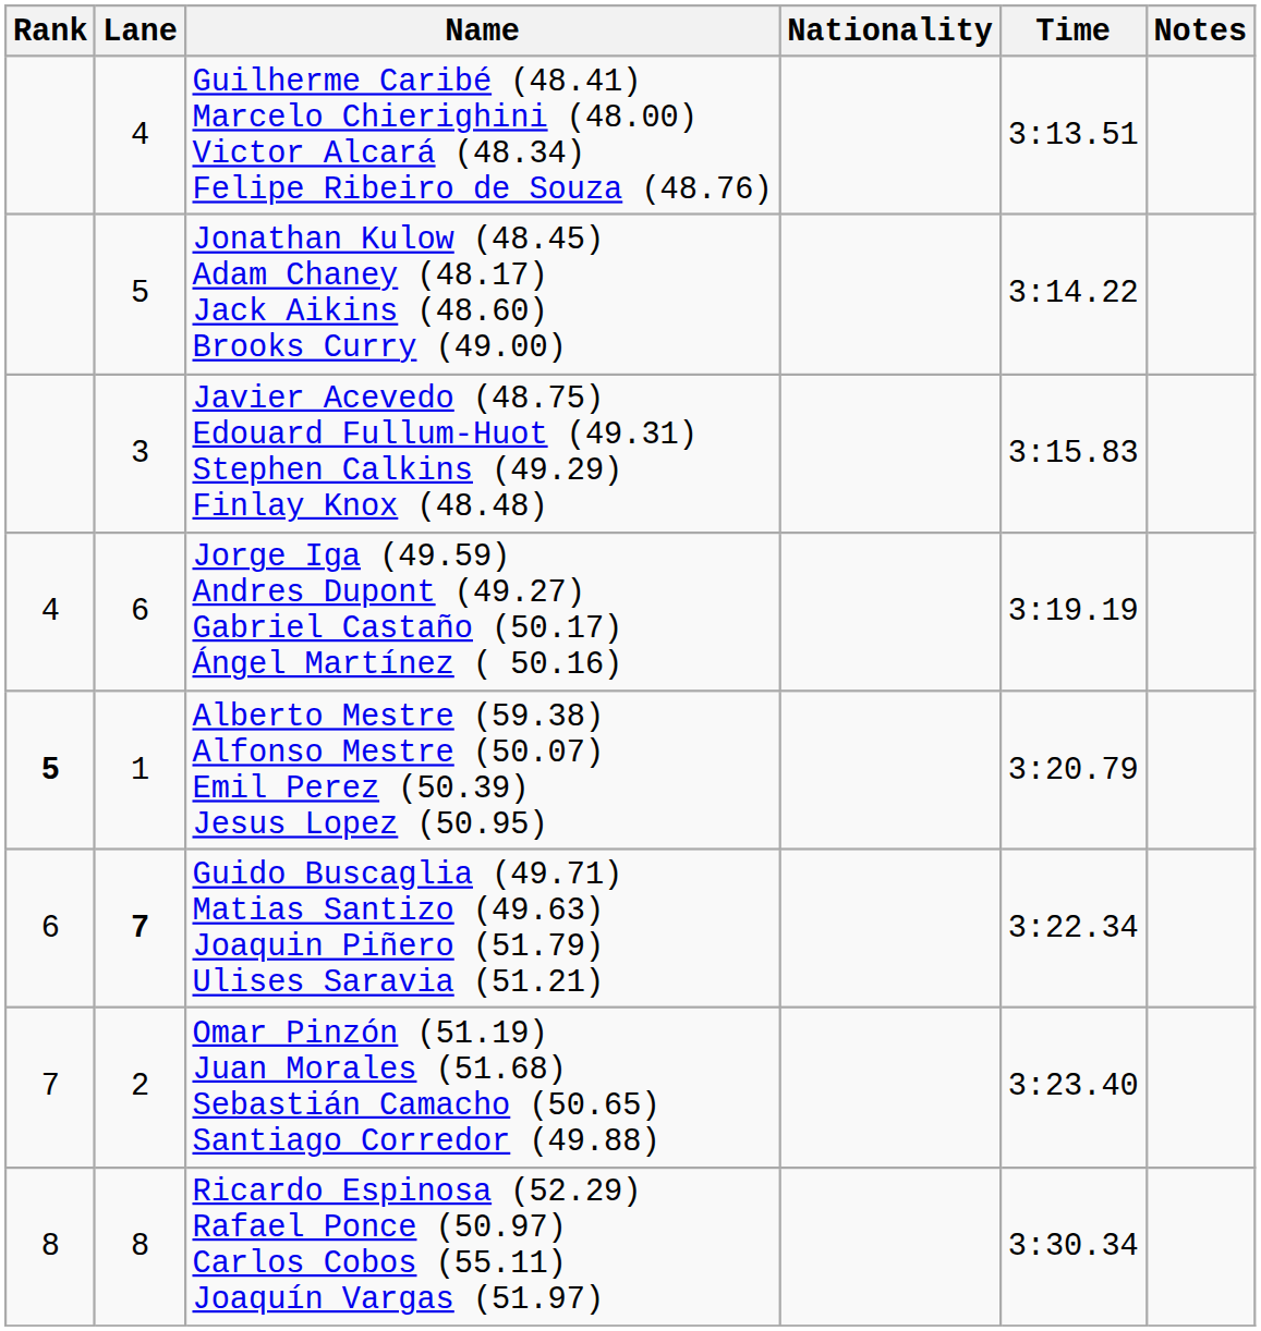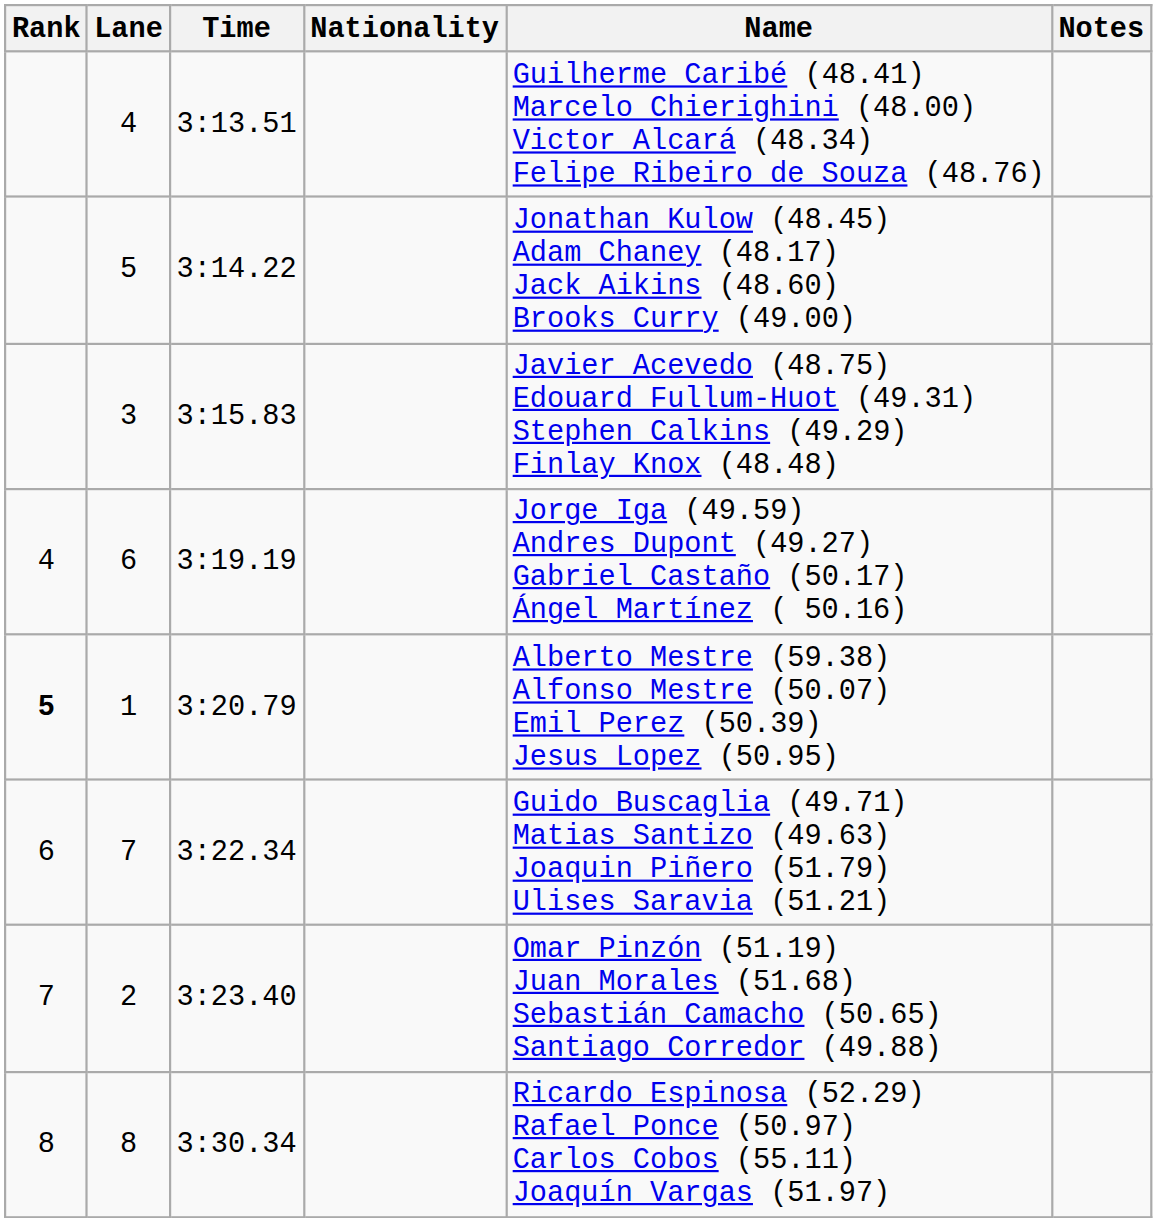columns swapped: Name <-> Time
row 7 | Lane: bold -> normal
